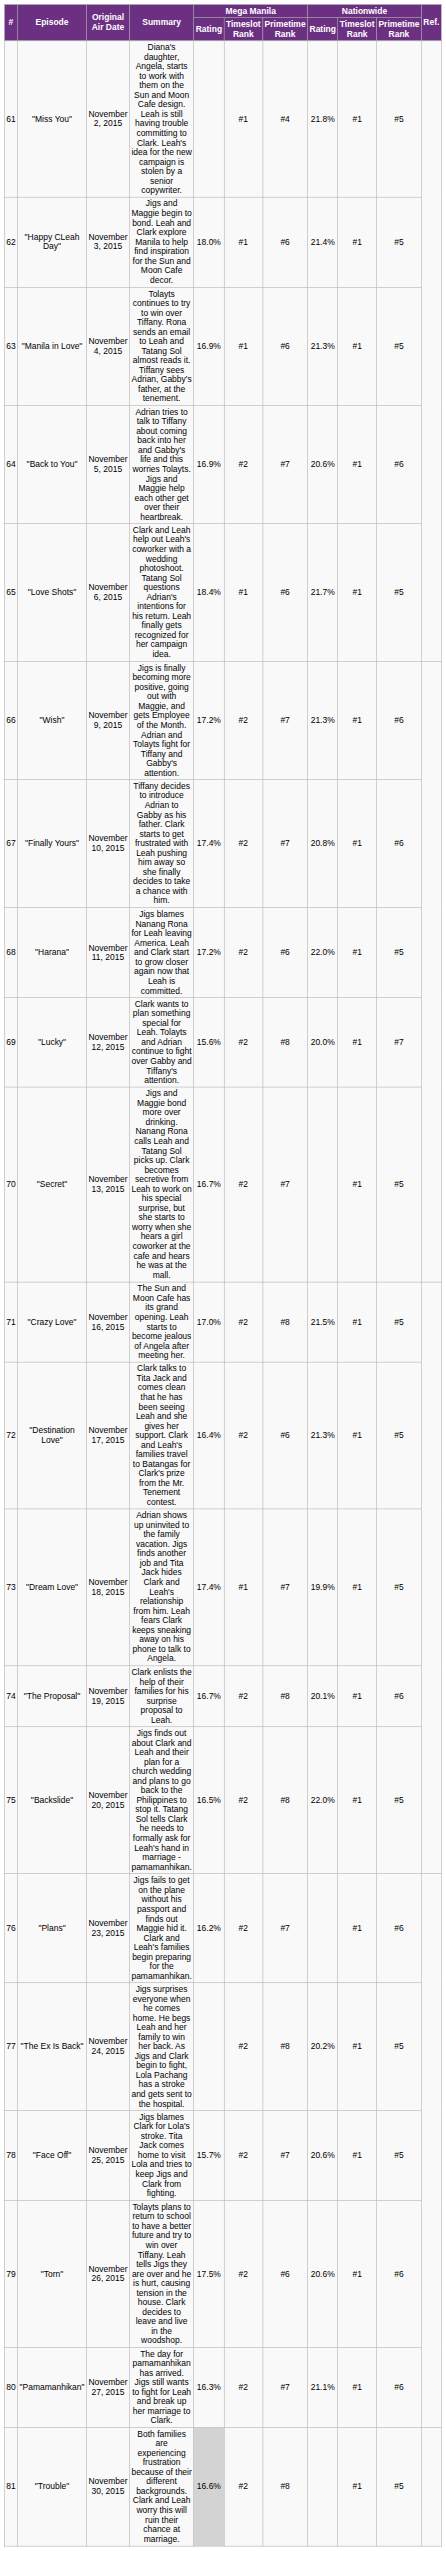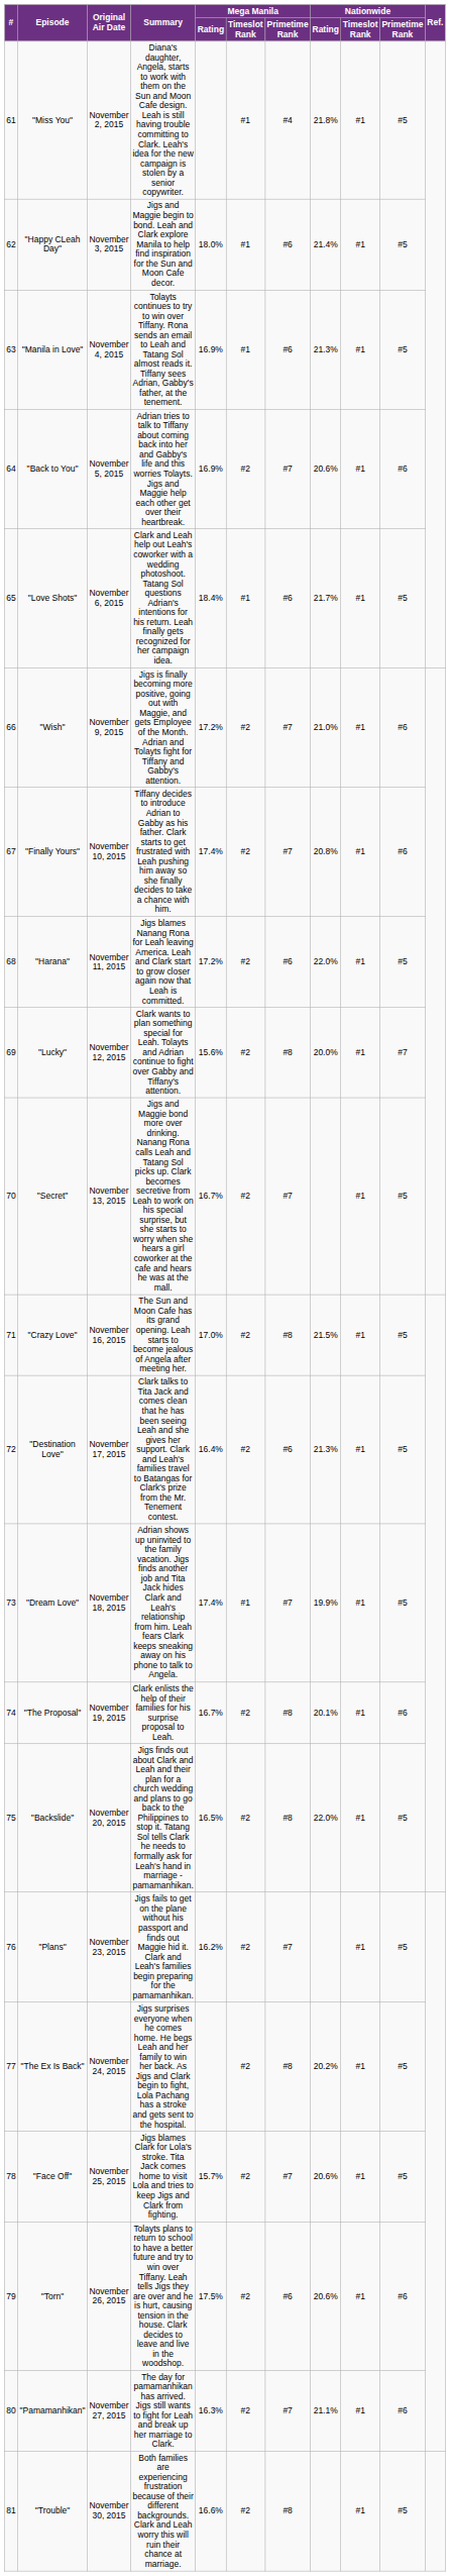"Wish" | Nationwide / Rating: 21.3% -> 21.0%
"Plans" | Nationwide / Primetime Rank: #6 -> #5
"Trouble" | Mega Manila / Rating: lightgrey background -> no background
